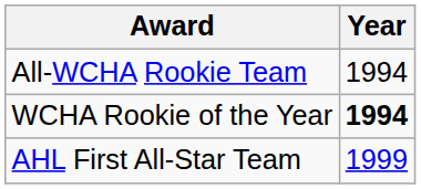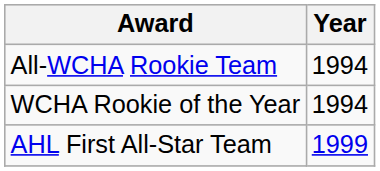WCHA Rookie of the Year | Year: bold -> normal
